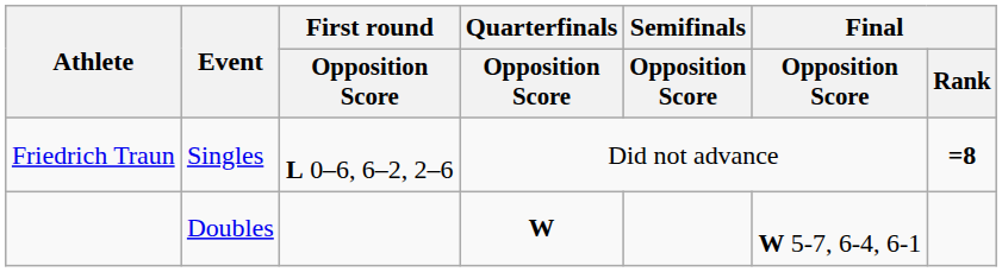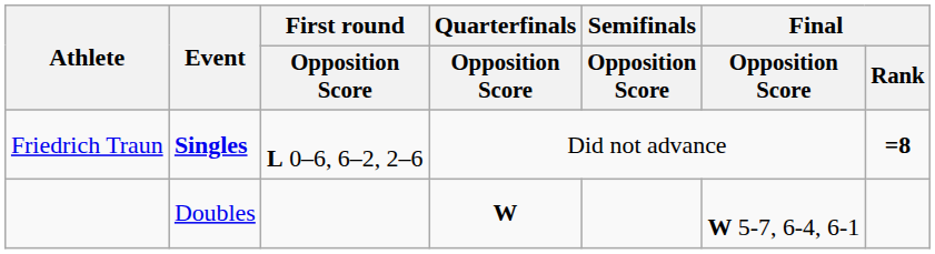Friedrich Traun | Event: normal -> bold
